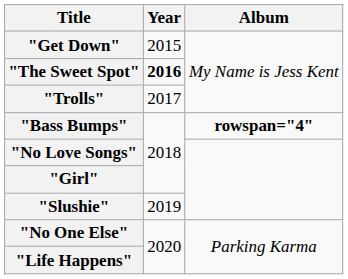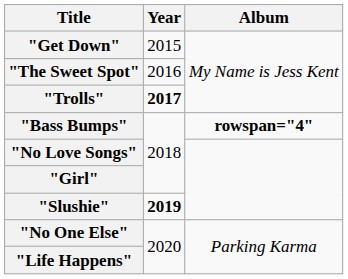"The Sweet Spot" | Year: bold -> normal
"Trolls" | Year: normal -> bold
"Slushie" | Year: normal -> bold
